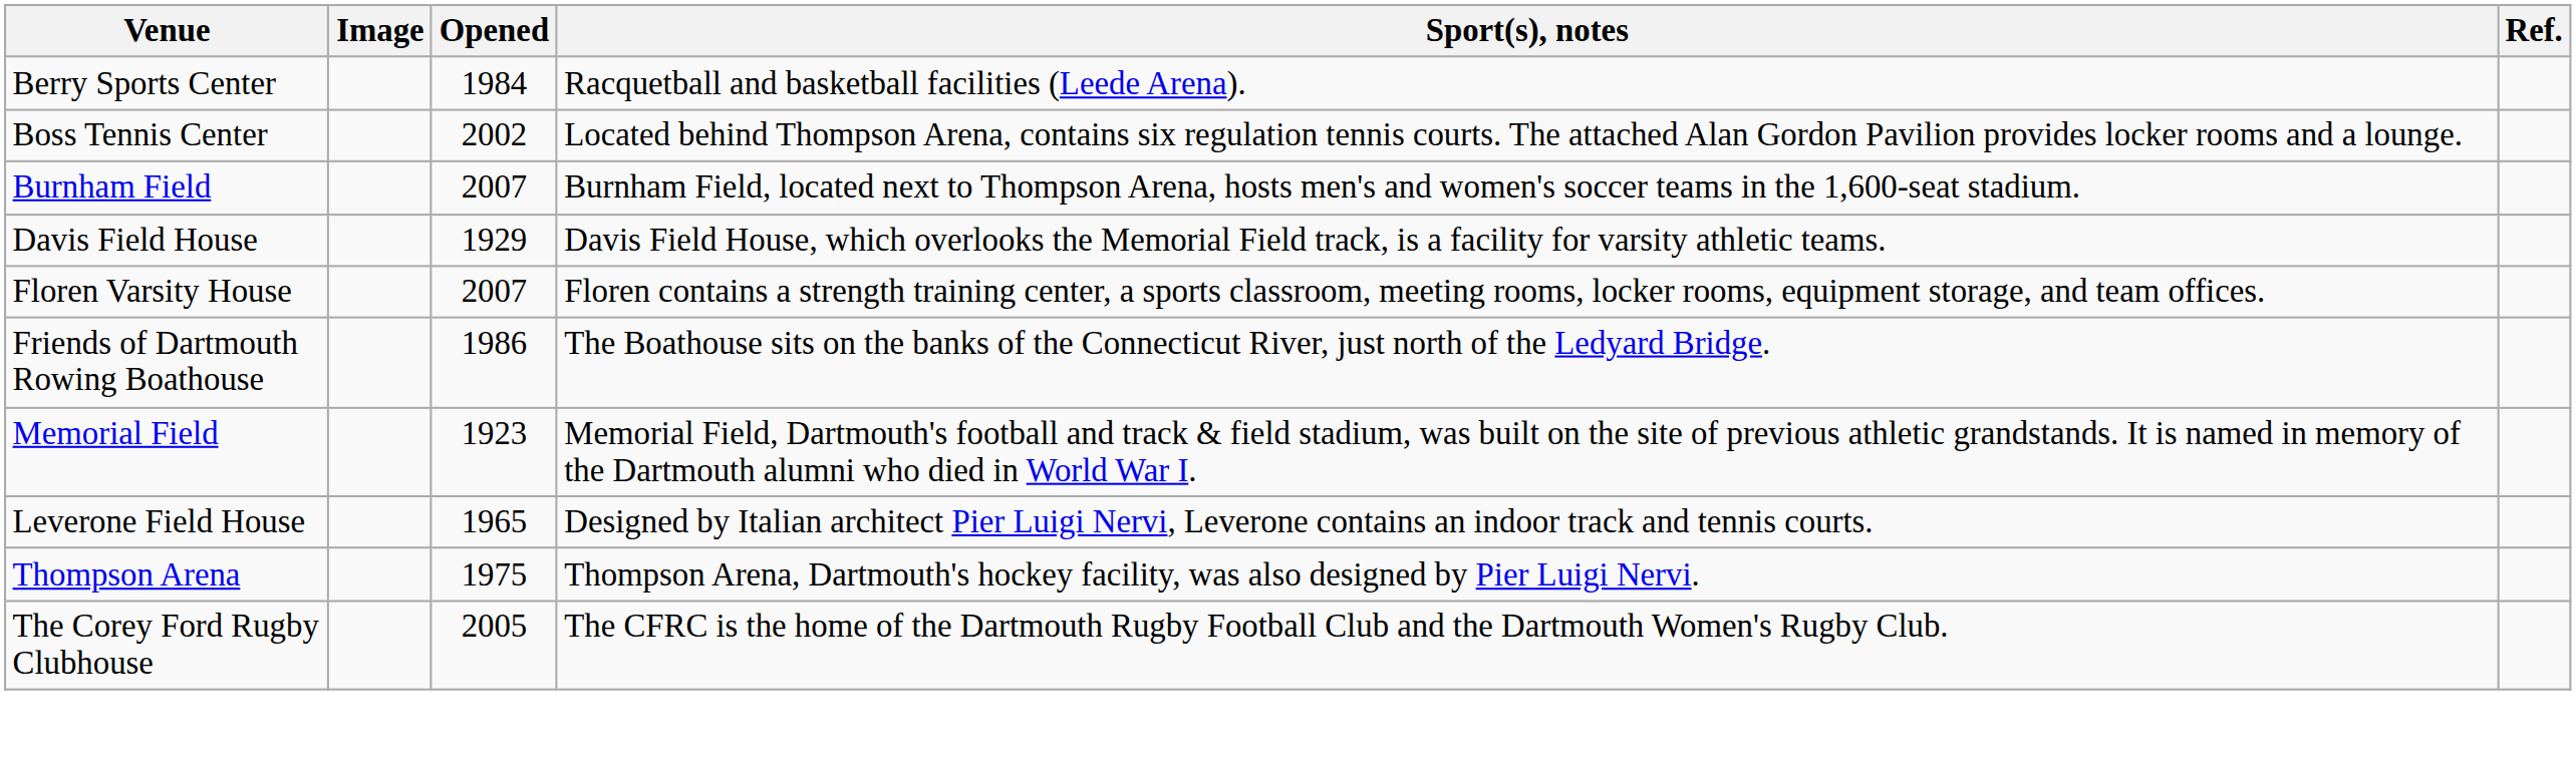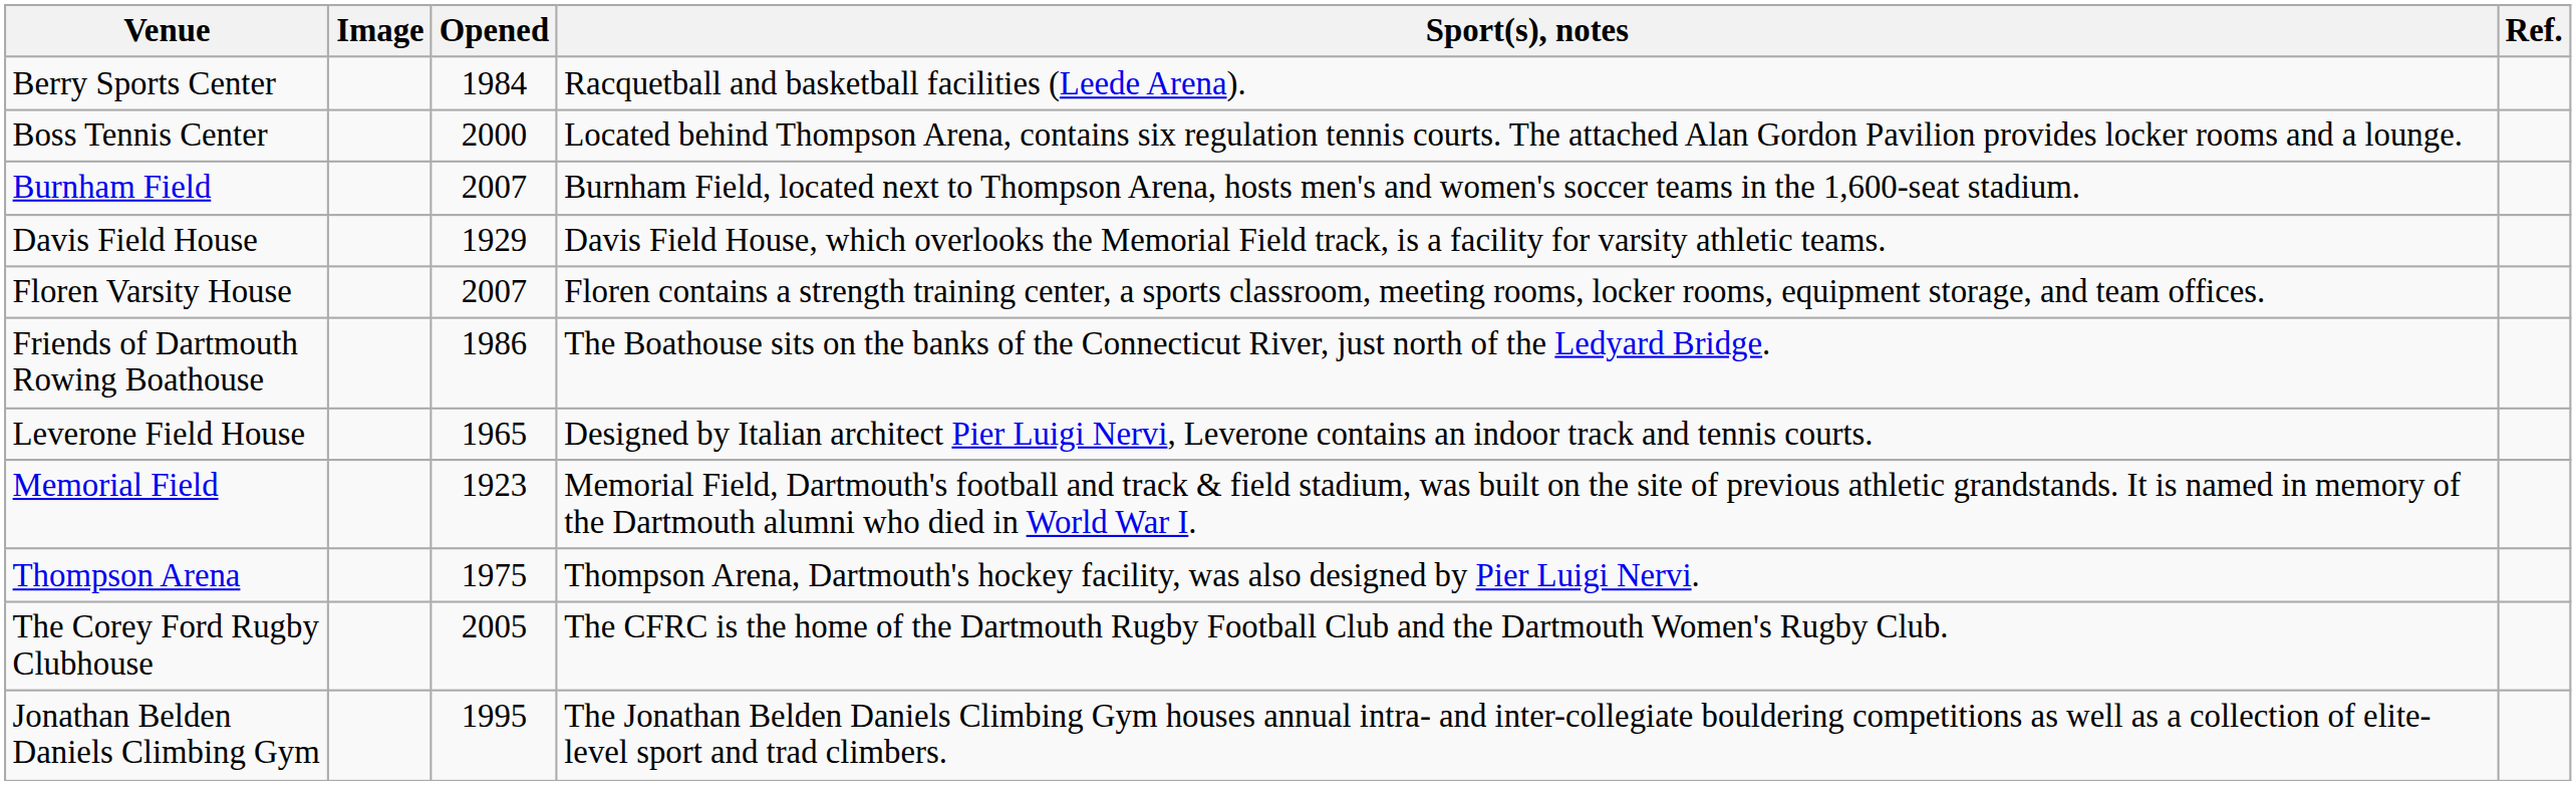Boss Tennis Center | Opened: 2002 -> 2000
rows swapped: Leverone Field House <-> Memorial Field
+ row: Jonathan Belden Daniels Climbing Gym | 1995 | The Jonathan Belden Daniels Climbing Gym houses annual intra- and inter-collegiate bouldering competitions as well as a collection of elite-level sport and trad climbers.
